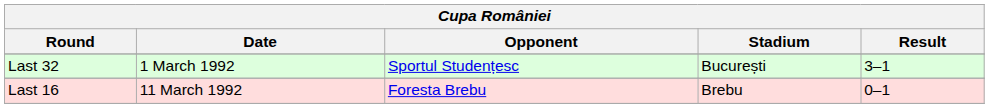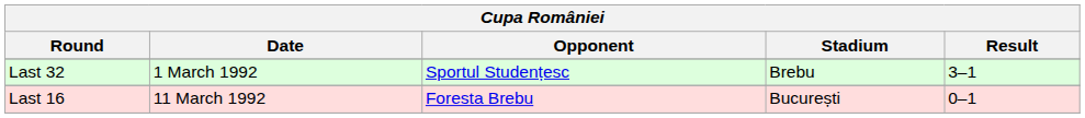Last 32 | Stadium: București -> Brebu
Last 16 | Stadium: Brebu -> București
